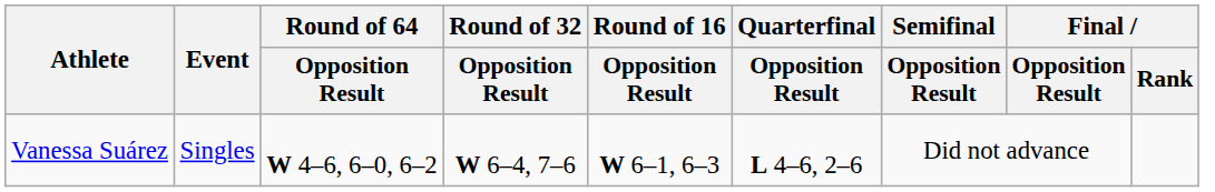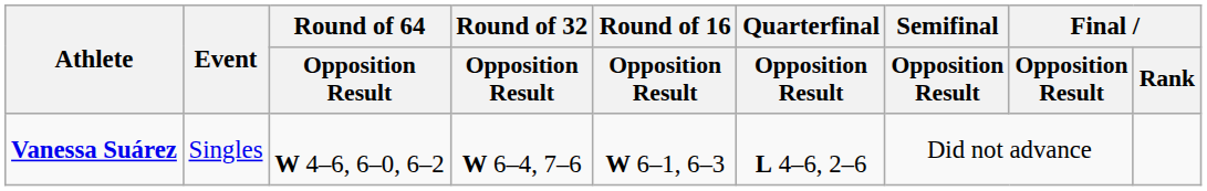Vanessa Suárez | Athlete: normal -> bold
